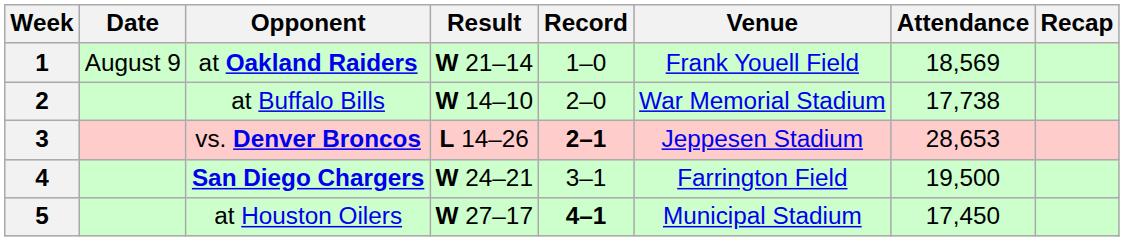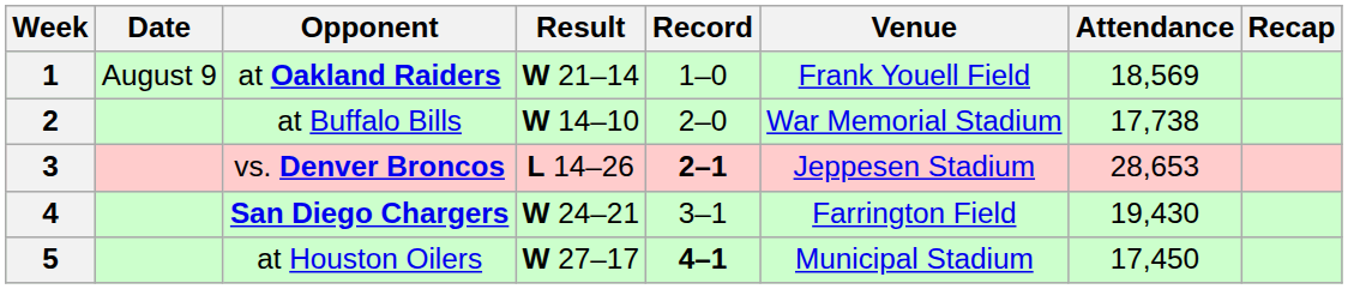4 | Attendance: 19,500 -> 19,430
